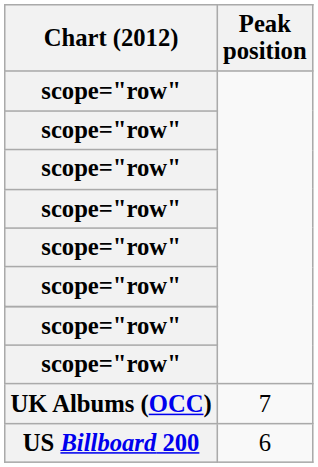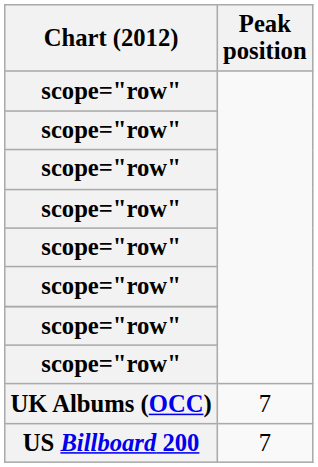US Billboard 200 | Peak position: 6 -> 7
